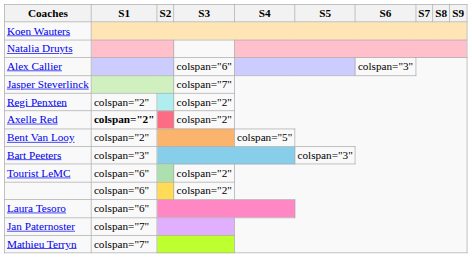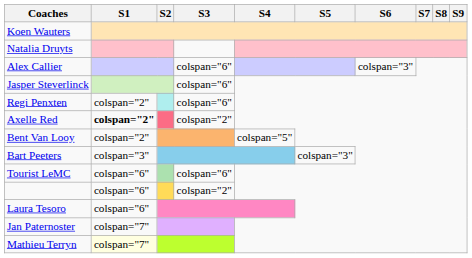Jasper Steverlinck | S3: colspan="7" -> colspan="6"
Regi Penxten | S3: colspan="2" -> colspan="6"
Tourist LeMC | S3: colspan="2" -> colspan="6"
Mathieu Terryn | S1: no background -> lightyellow background
